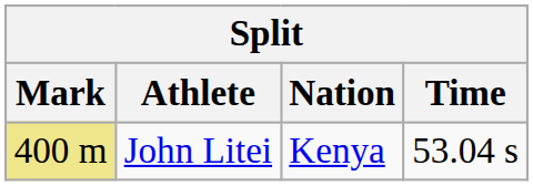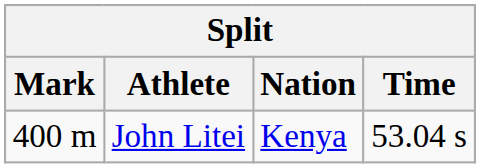John Litei | Mark: khaki background -> no background
